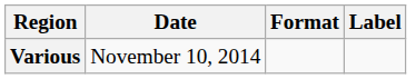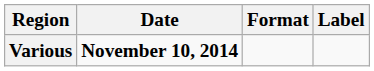Various | Date: normal -> bold
